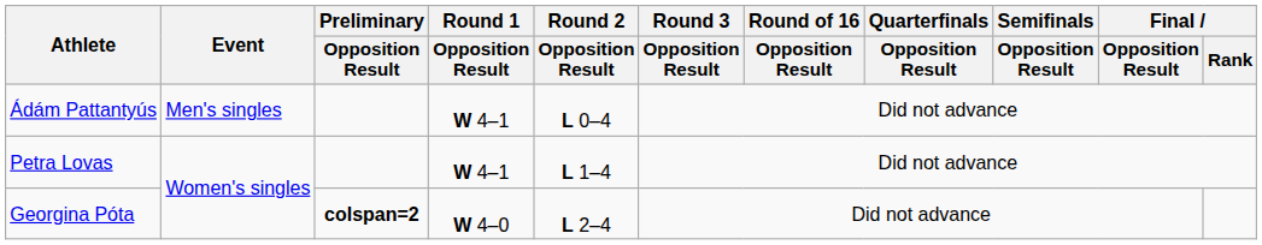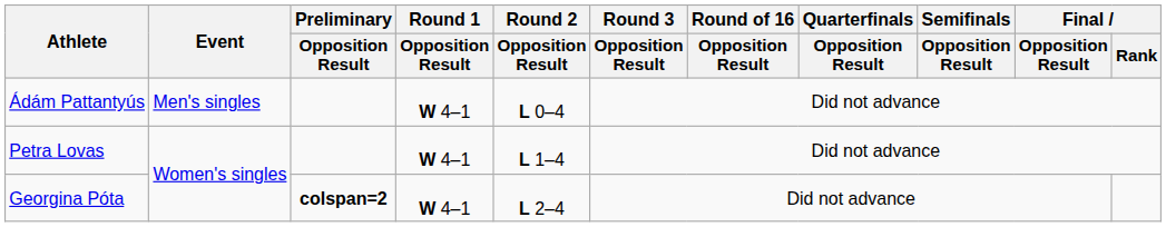Georgina Póta | Round 1 / Opposition Result: W 4–0 -> W 4–1
